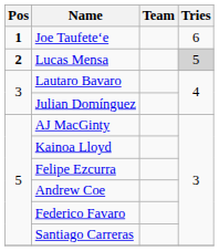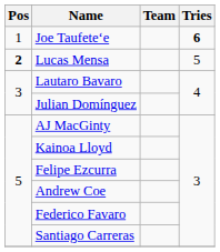Joe Taufeteʻe | Pos: bold -> normal
Joe Taufeteʻe | Tries: normal -> bold
Lucas Mensa | Tries: lightgrey background -> no background
